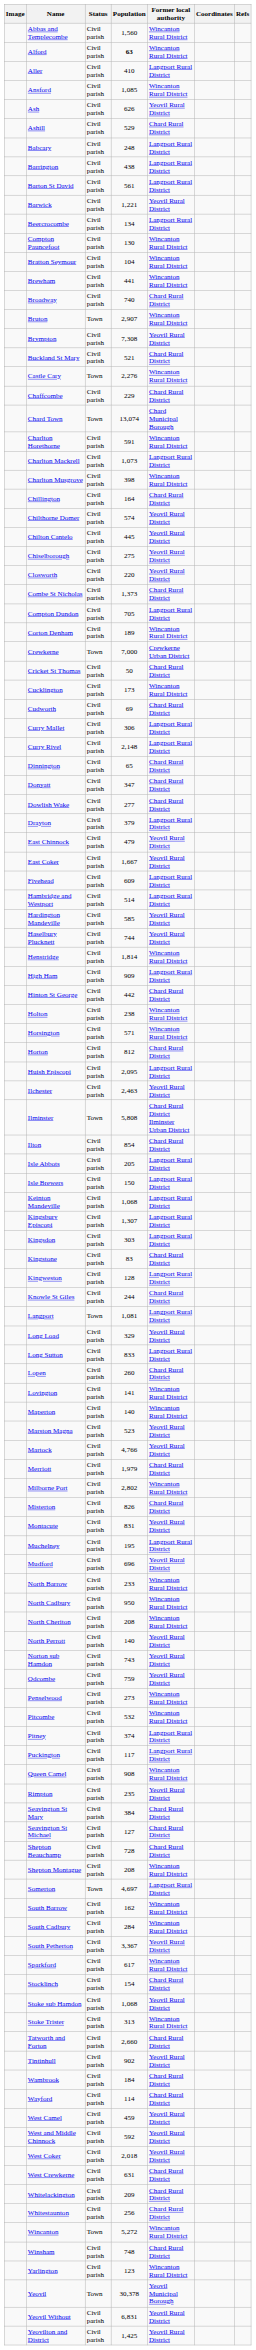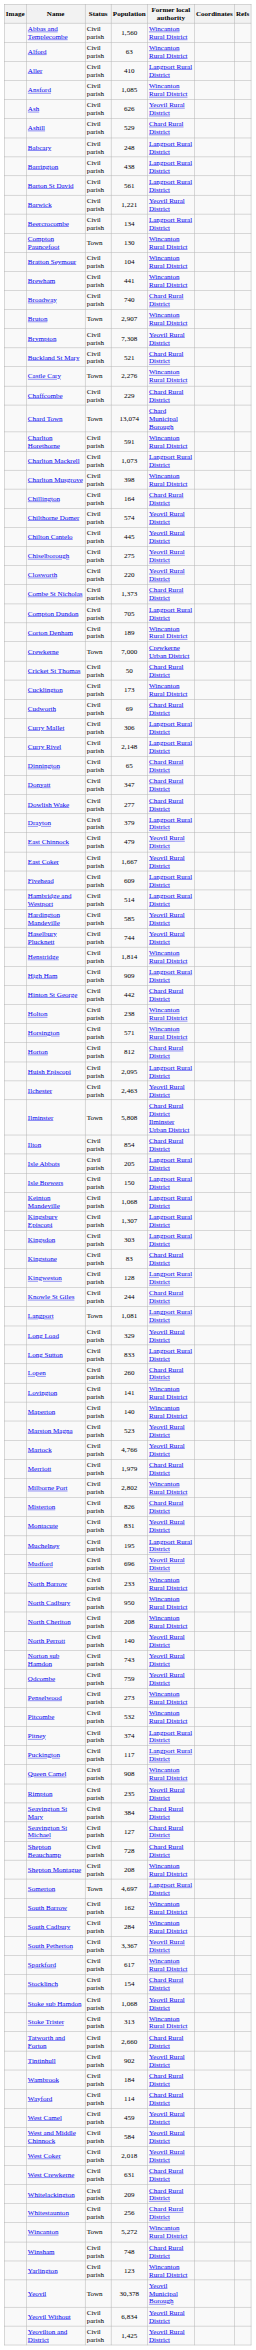Alford | Population: bold -> normal
Compton Pauncefoot | Status: Civil parish -> Town
West and Middle Chinnock | Population: 592 -> 584
Yeovil Without | Population: 6,831 -> 6,834
